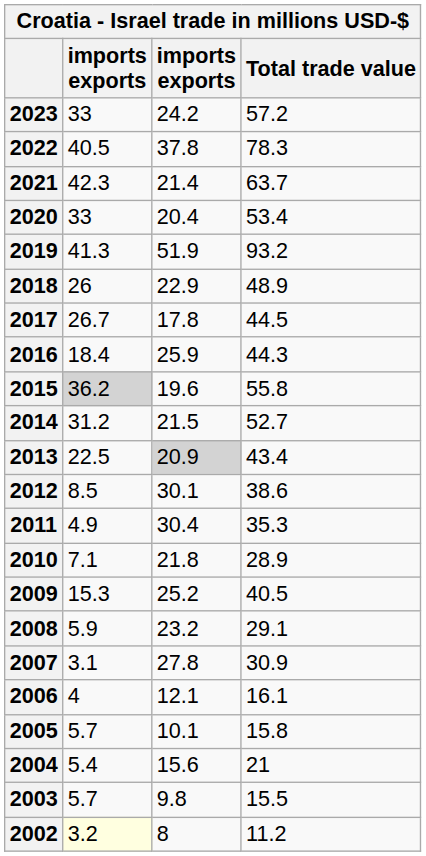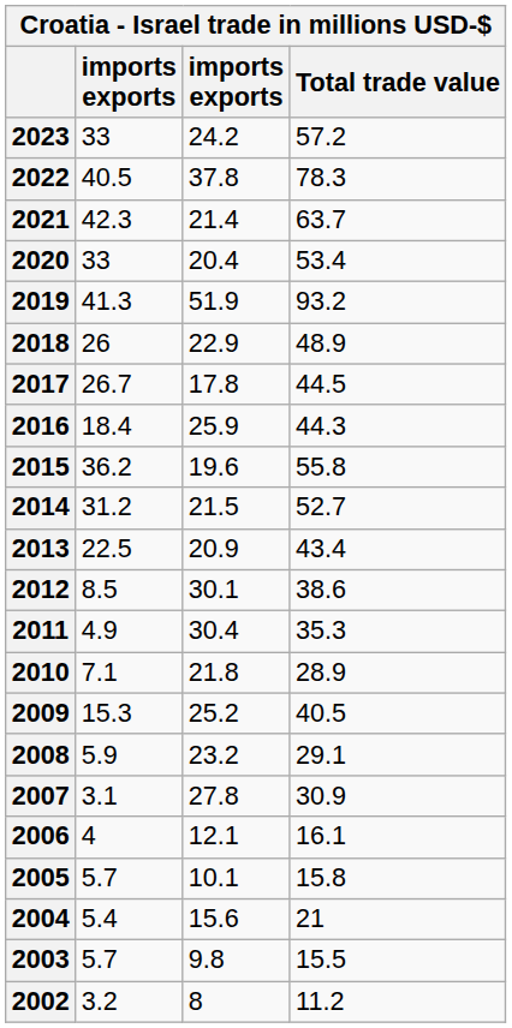2015 | column 2: lightgrey background -> no background
2013 | column 3: lightgrey background -> no background
2002 | column 2: lightyellow background -> no background
